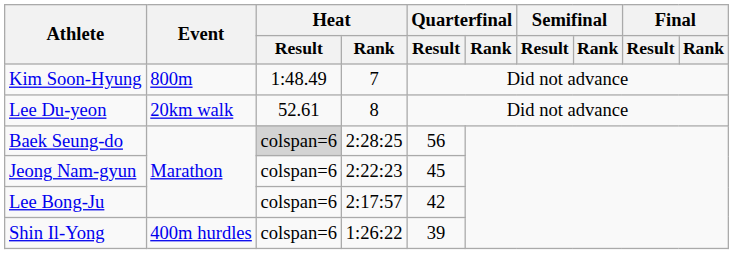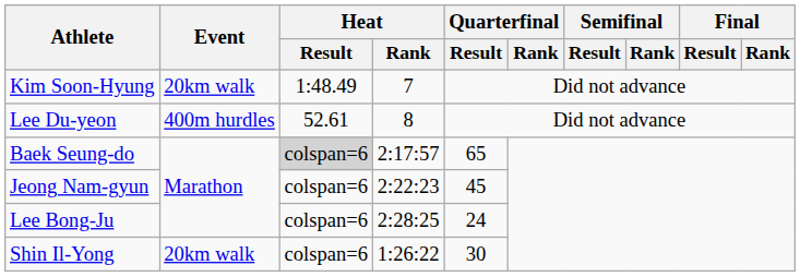Kim Soon-Hyung | Event: 800m -> 20km walk
Lee Du-yeon | Event: 20km walk -> 400m hurdles
Baek Seung-do | Heat / Rank: 2:28:25 -> 2:17:57
Baek Seung-do | Quarterfinal / Result: 56 -> 65
Lee Bong-Ju | Heat / Rank: 2:17:57 -> 2:28:25
Lee Bong-Ju | Quarterfinal / Result: 42 -> 24
Shin Il-Yong | Event: 400m hurdles -> 20km walk
Shin Il-Yong | Quarterfinal / Result: 39 -> 30
